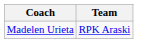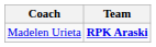Madelen Urieta | Team: normal -> bold
